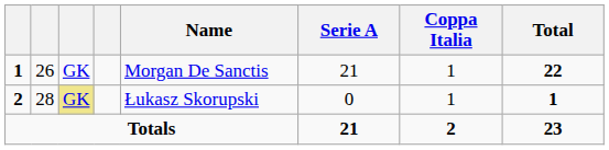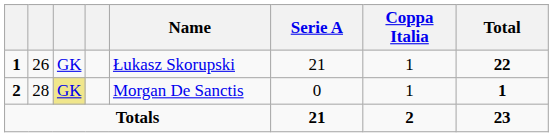row 2 | Name: Morgan De Sanctis -> Łukasz Skorupski
row 3 | Name: Łukasz Skorupski -> Morgan De Sanctis
